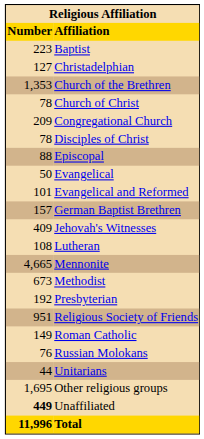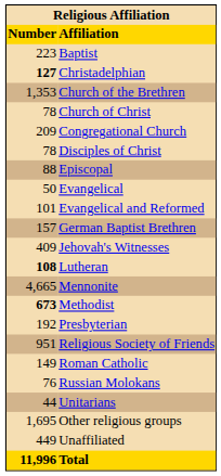Christadelphian | Number: normal -> bold
Lutheran | Number: normal -> bold
Methodist | Number: normal -> bold
Unaffiliated | Number: bold -> normal
